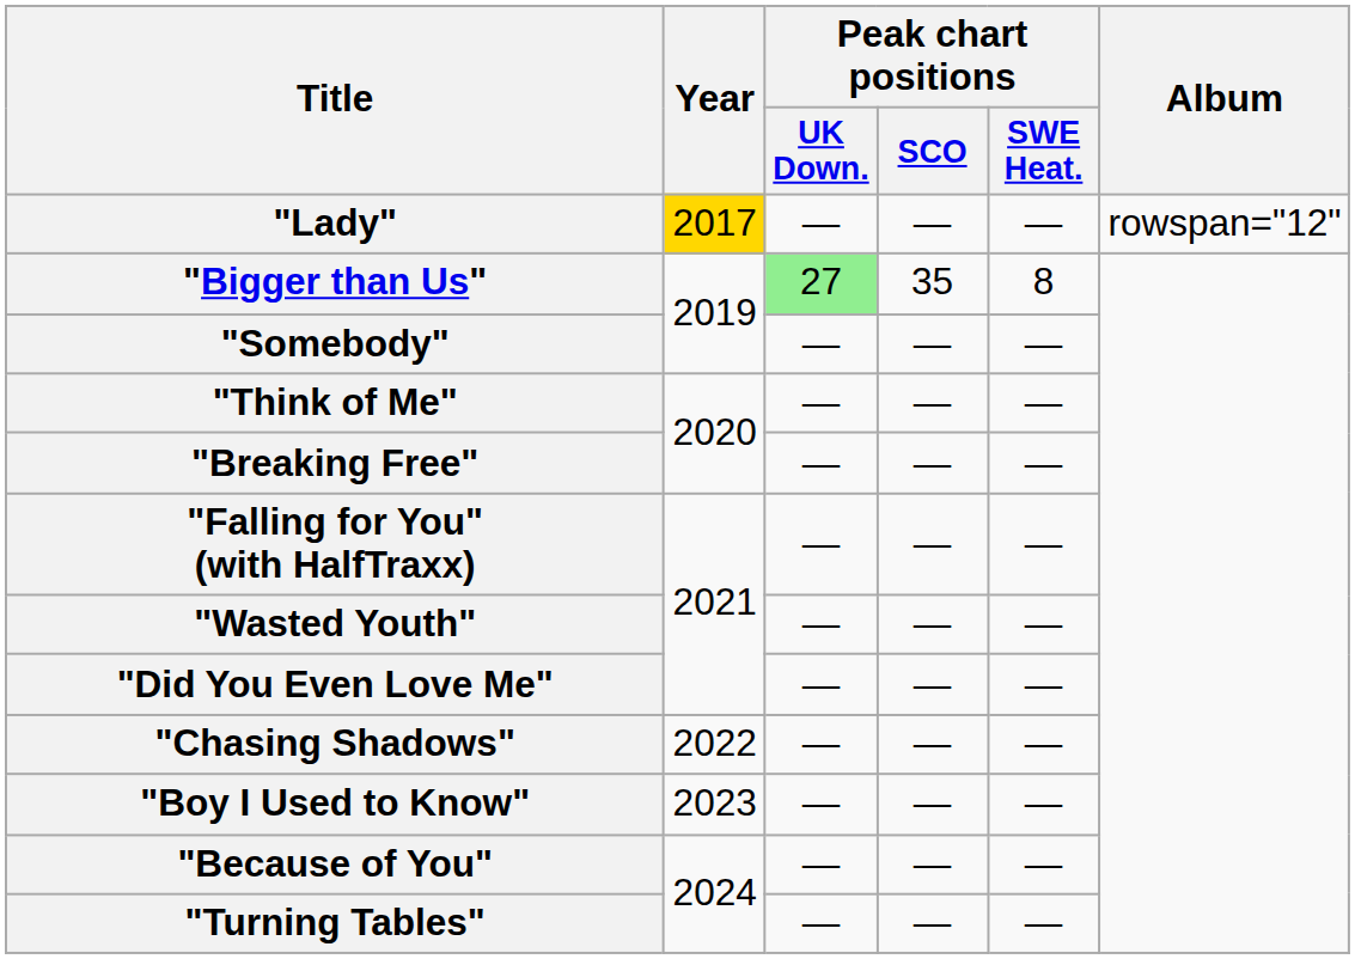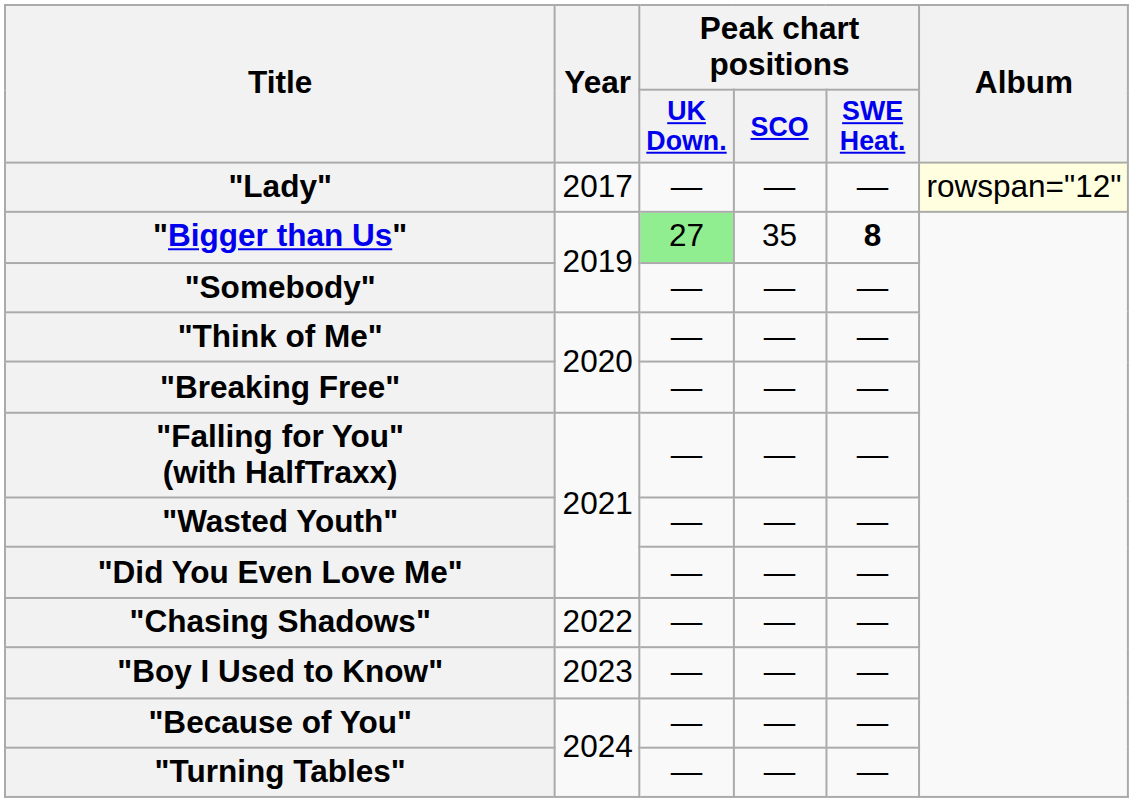"Lady" | Year: gold background -> no background
"Lady" | Album: no background -> lightyellow background
"Bigger than Us" | Peak chart positions / SWE Heat.: normal -> bold
